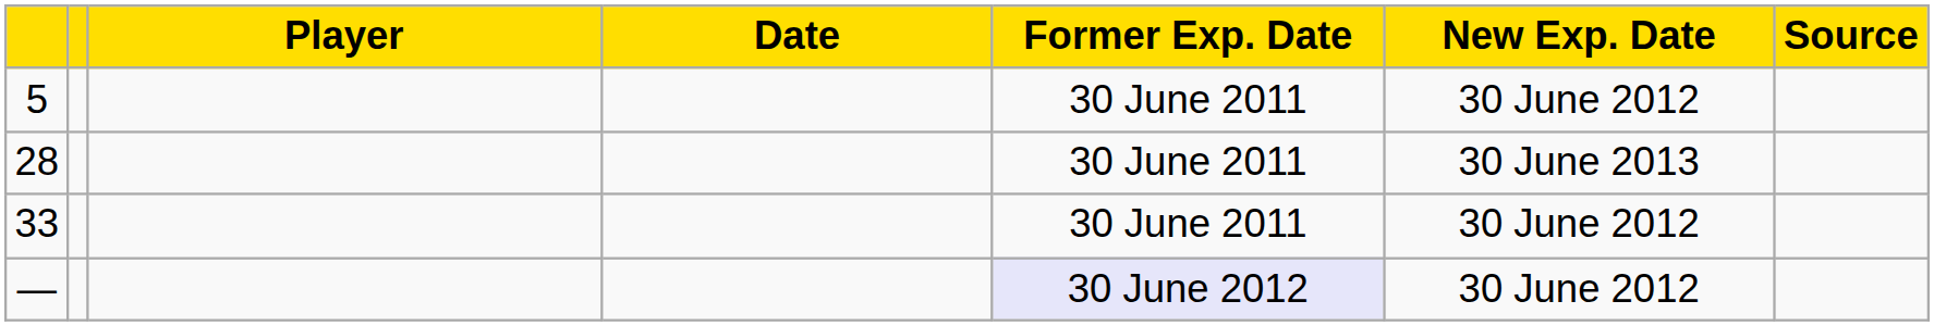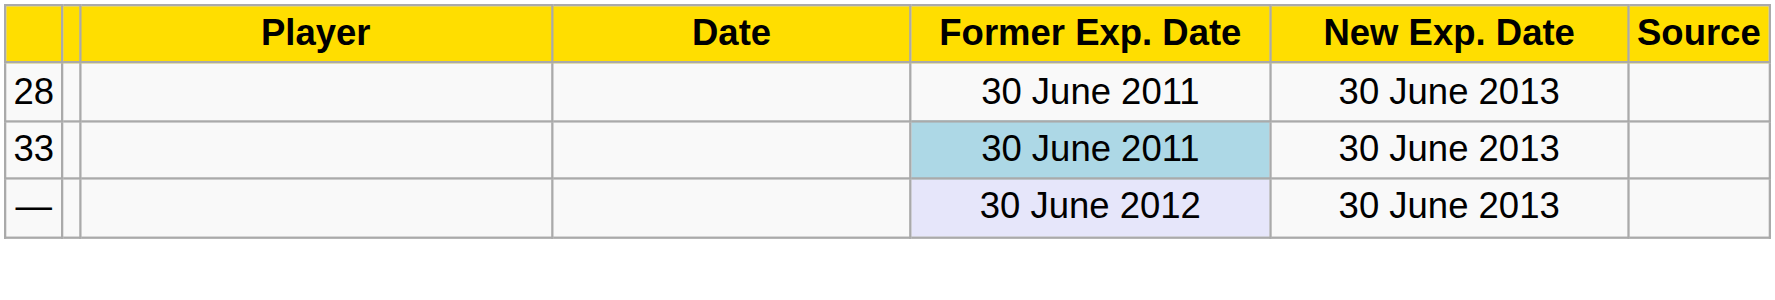- row: 5 | 30 June 2011 | 30 June 2012
33 | Former Exp. Date: no background -> lightblue background
33 | New Exp. Date: 30 June 2012 -> 30 June 2013
— | New Exp. Date: 30 June 2012 -> 30 June 2013
